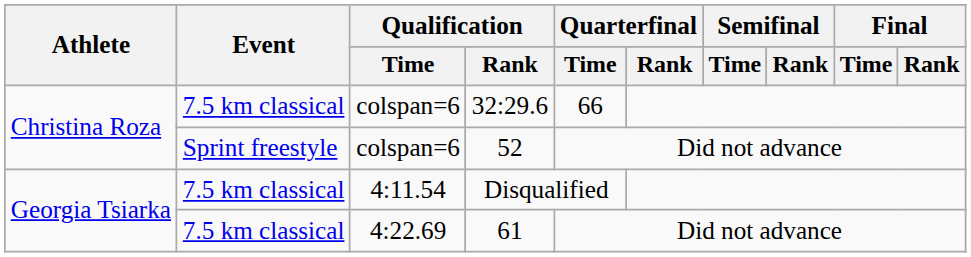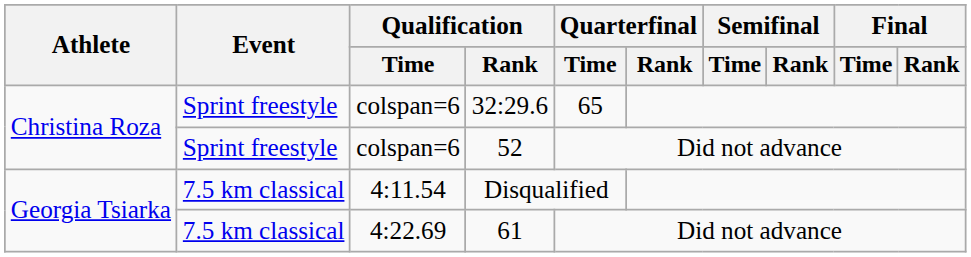32:29.6 | Event: 7.5 km classical -> Sprint freestyle
32:29.6 | Quarterfinal / Time: 66 -> 65
